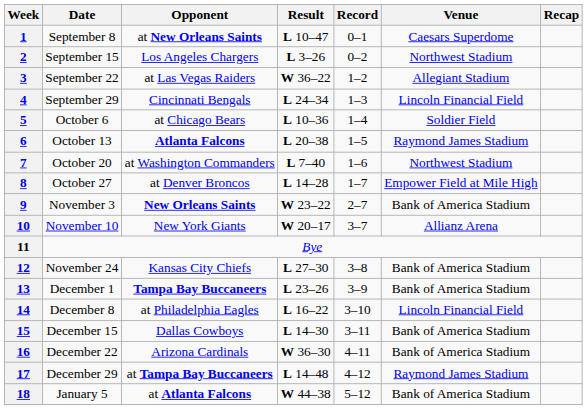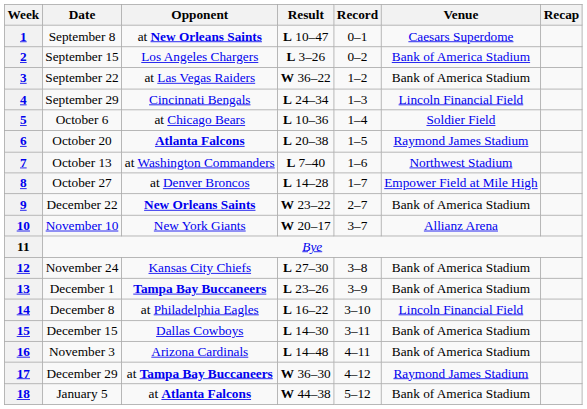2 | Venue: Northwest Stadium -> Bank of America Stadium
3 | Venue: Allegiant Stadium -> Bank of America Stadium
6 | Date: October 13 -> October 20
7 | Date: October 20 -> October 13
9 | Date: November 3 -> December 22
16 | Date: December 22 -> November 3
16 | Result: W 36–30 -> L 14–48
17 | Result: L 14–48 -> W 36–30
